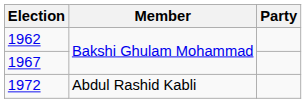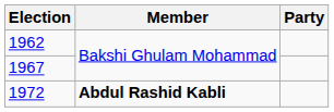1972 | Member: normal -> bold
